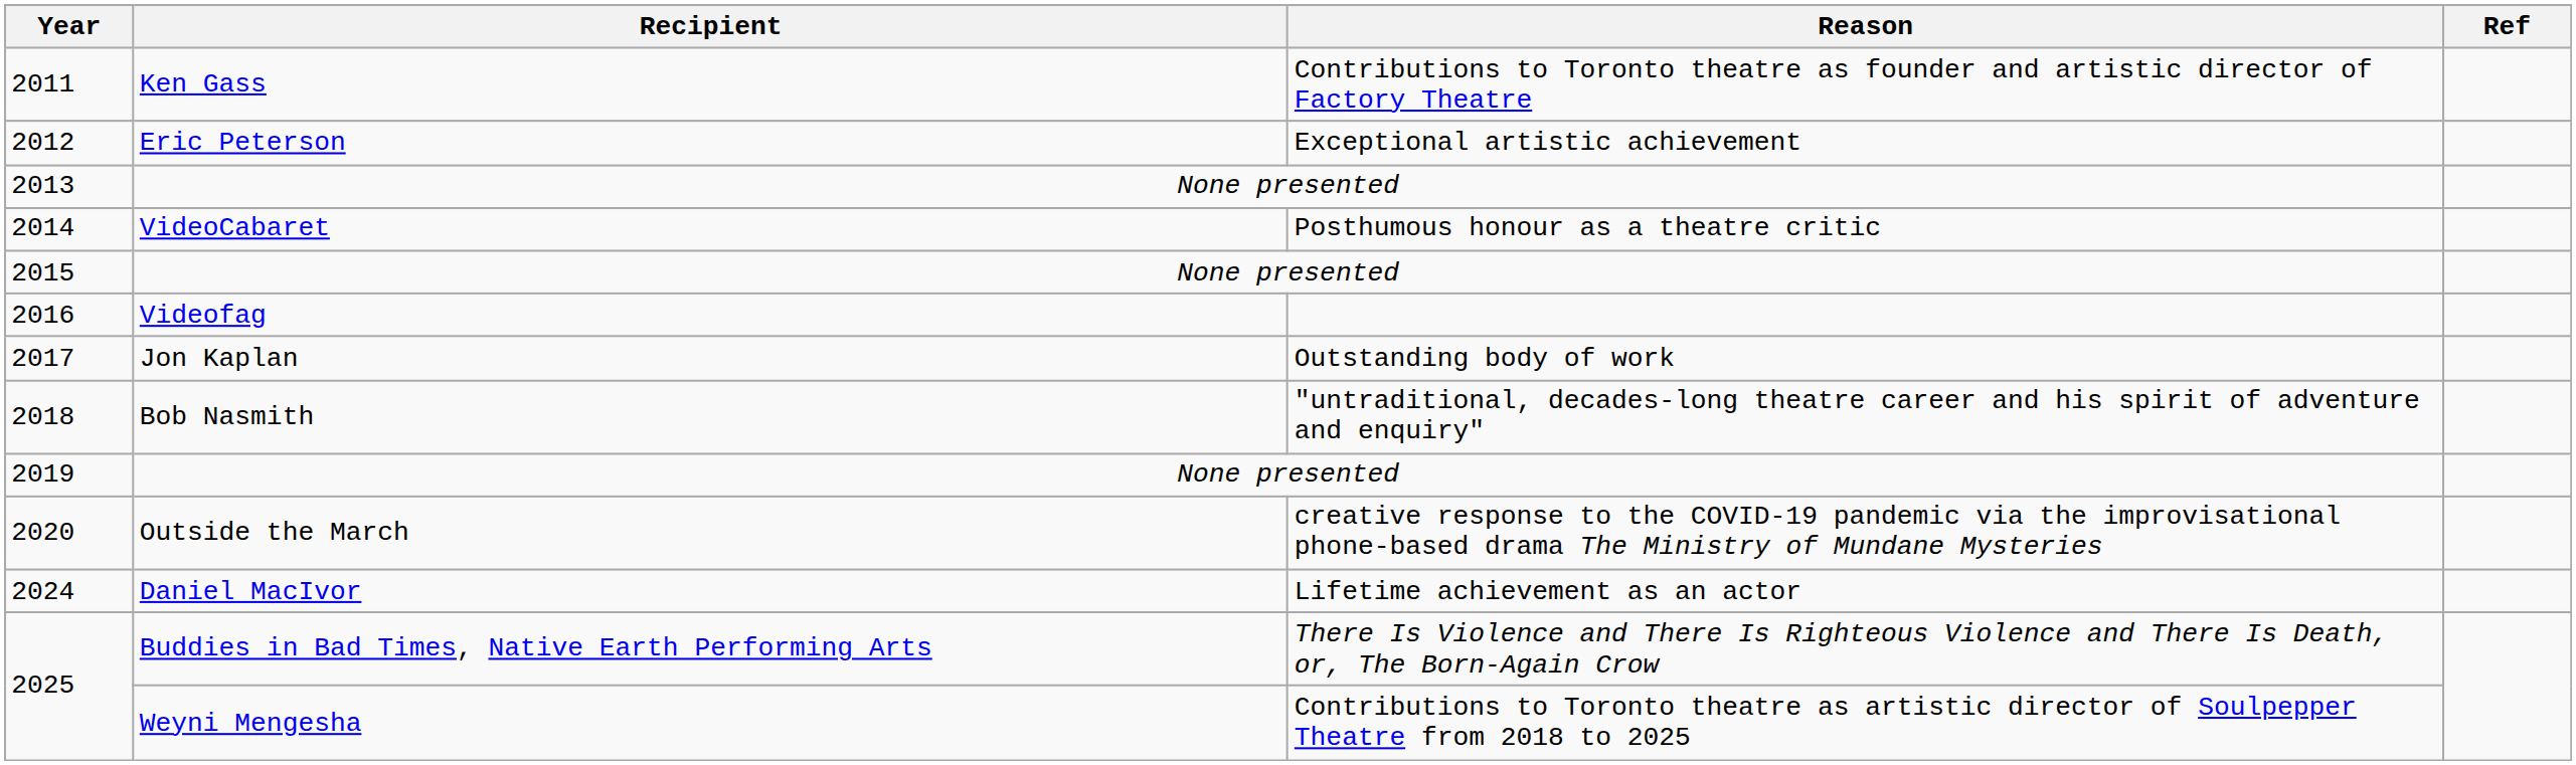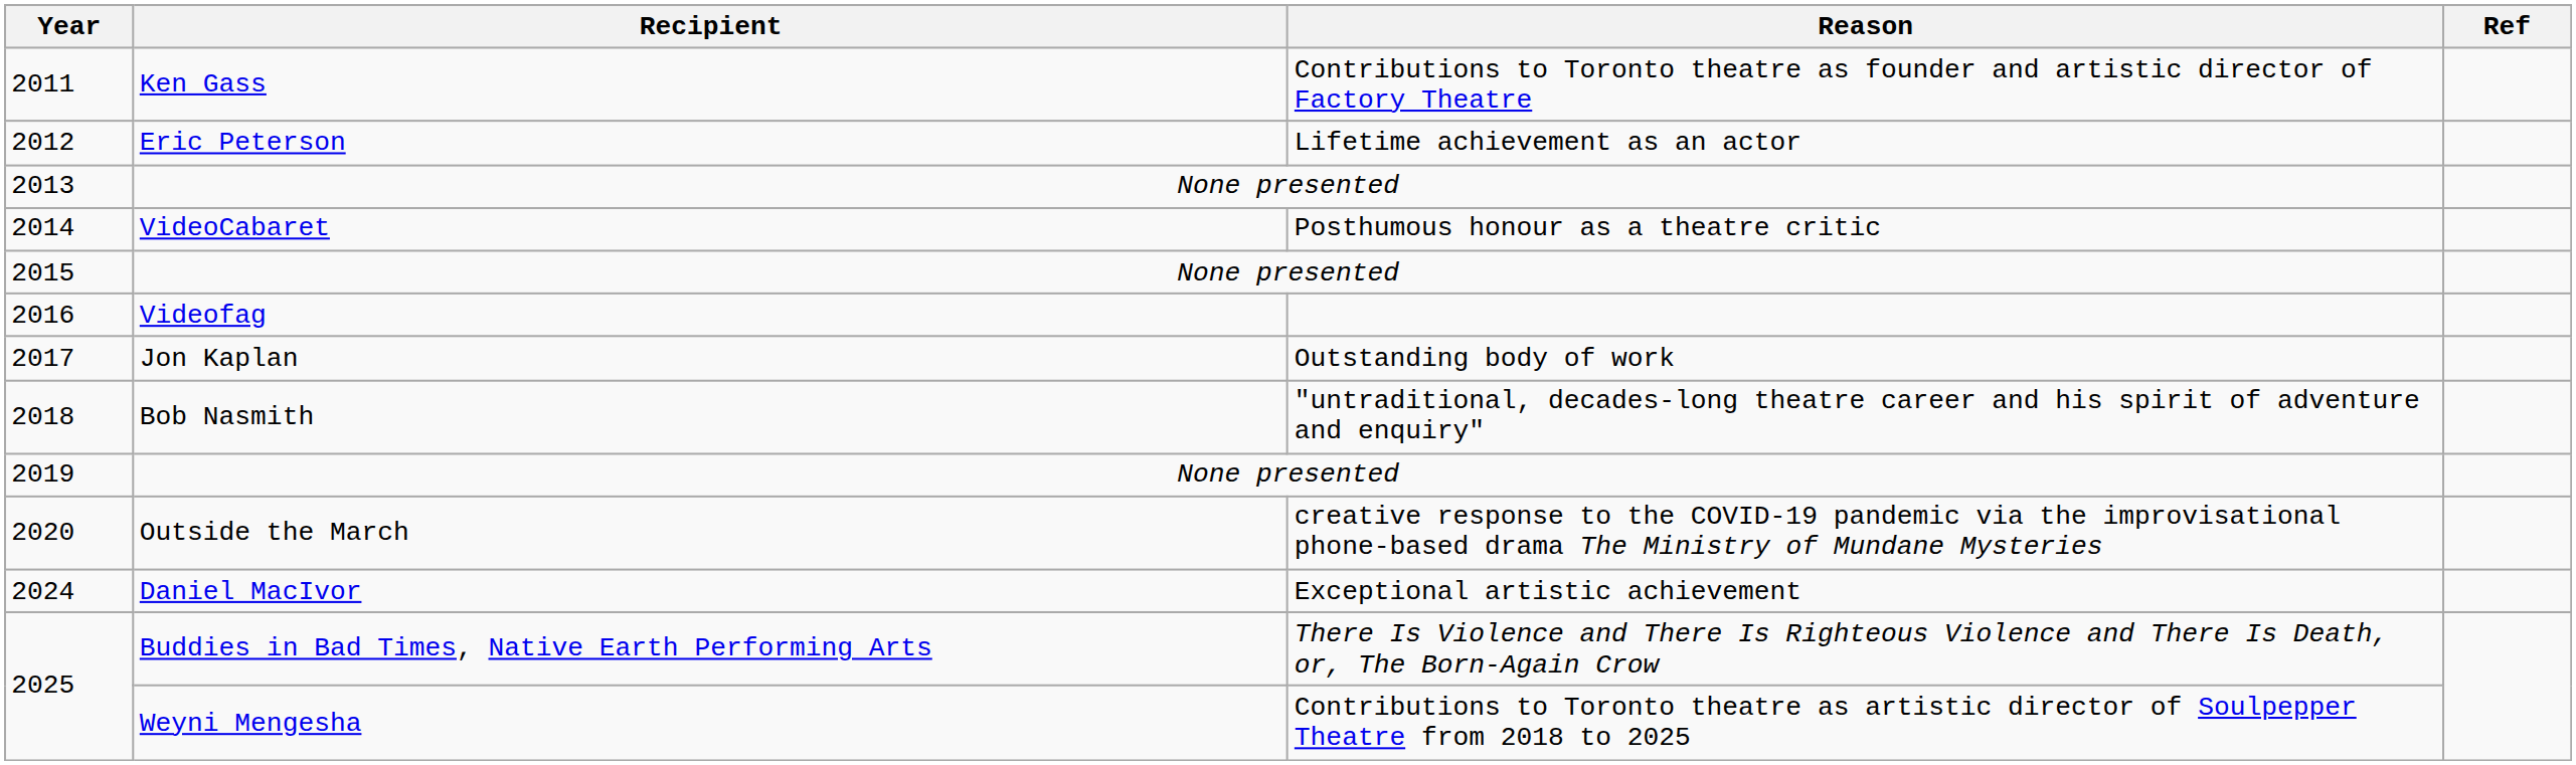2012 | Reason: Exceptional artistic achievement -> Lifetime achievement as an actor
2024 | Reason: Lifetime achievement as an actor -> Exceptional artistic achievement
